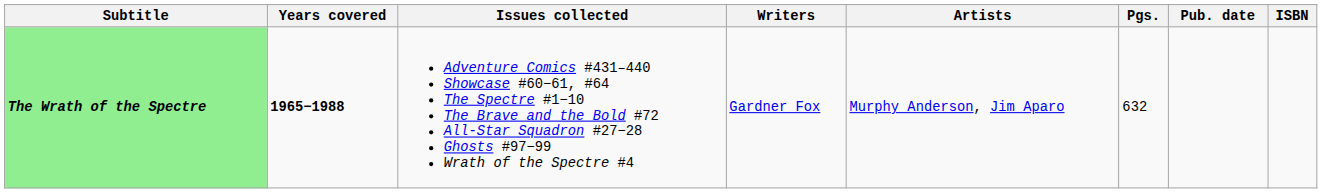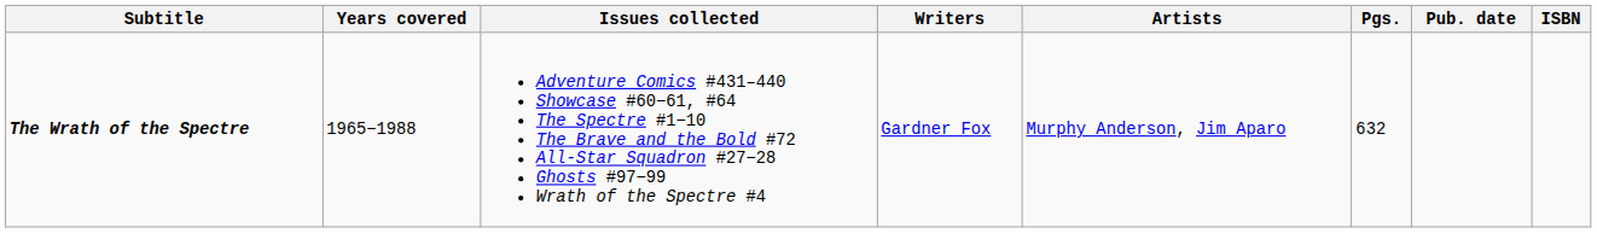row 2 | Subtitle: lightgreen background -> no background
row 2 | Years covered: bold -> normal
